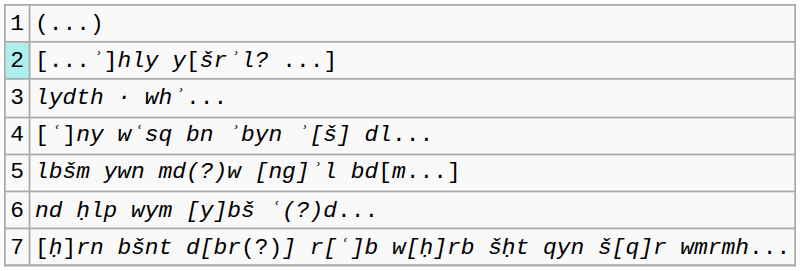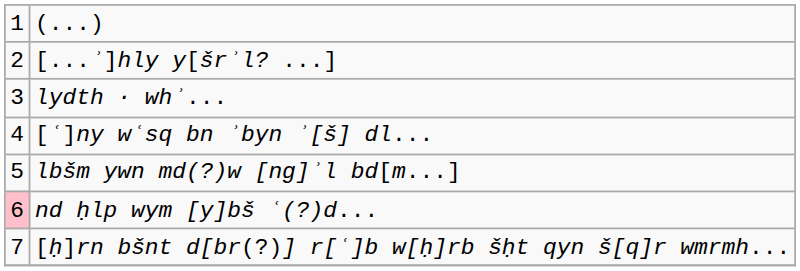[...ʾ]hly y[šrʾl? ...] | column 1: paleturquoise background -> no background
nd ḥlp wym [y]bš ʿ(?)d... | column 1: no background -> pink background
